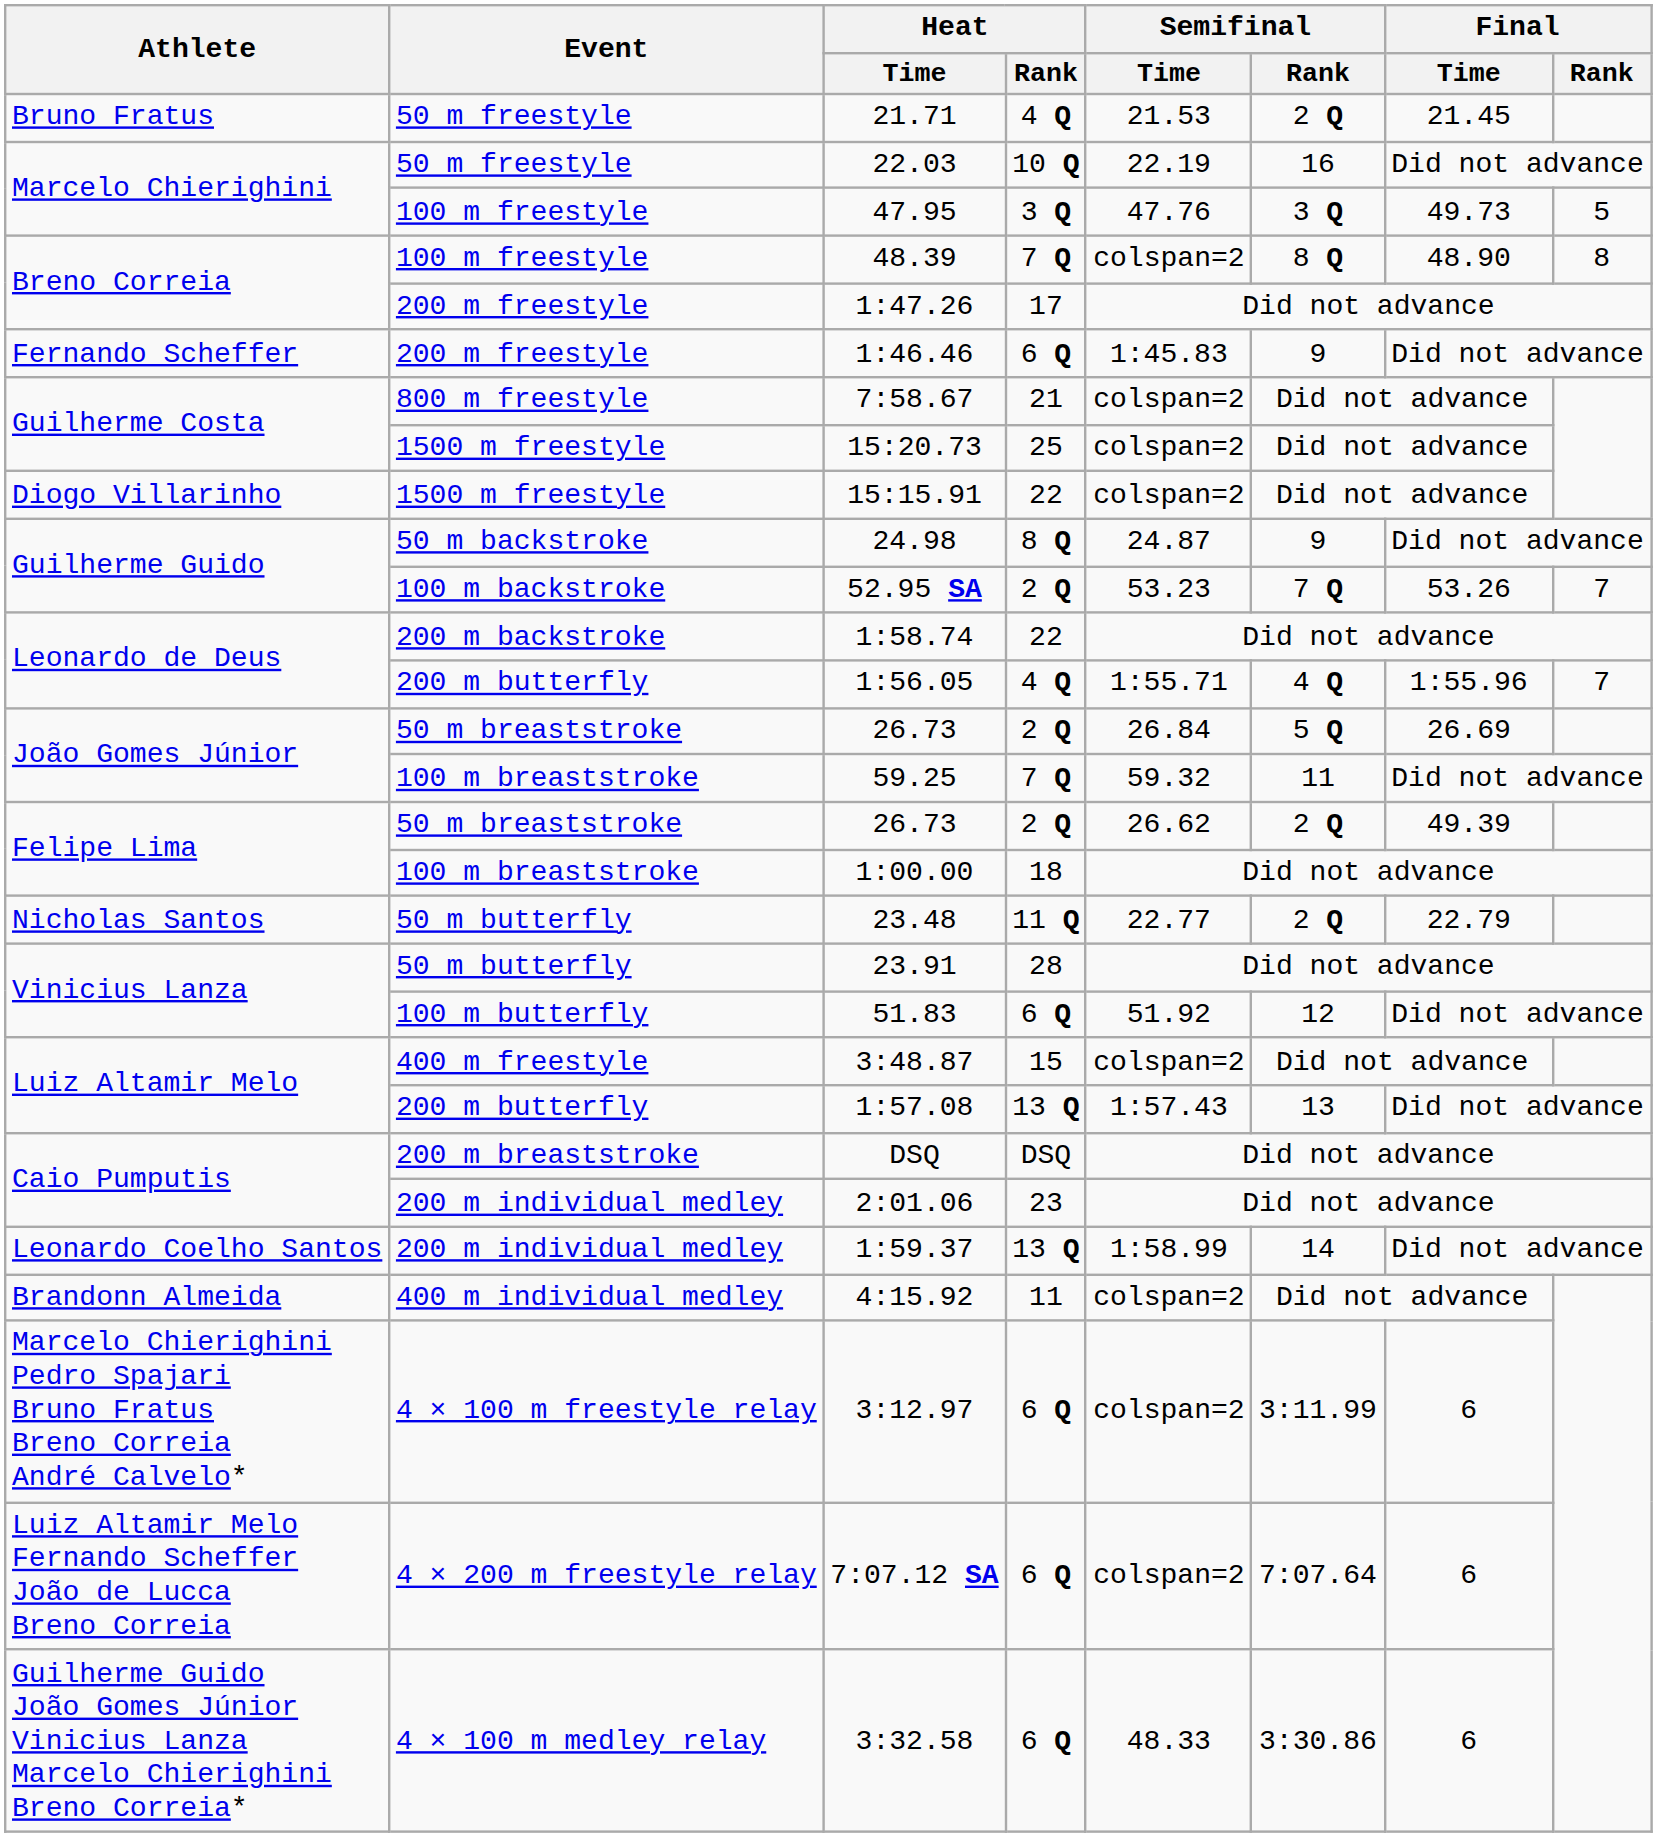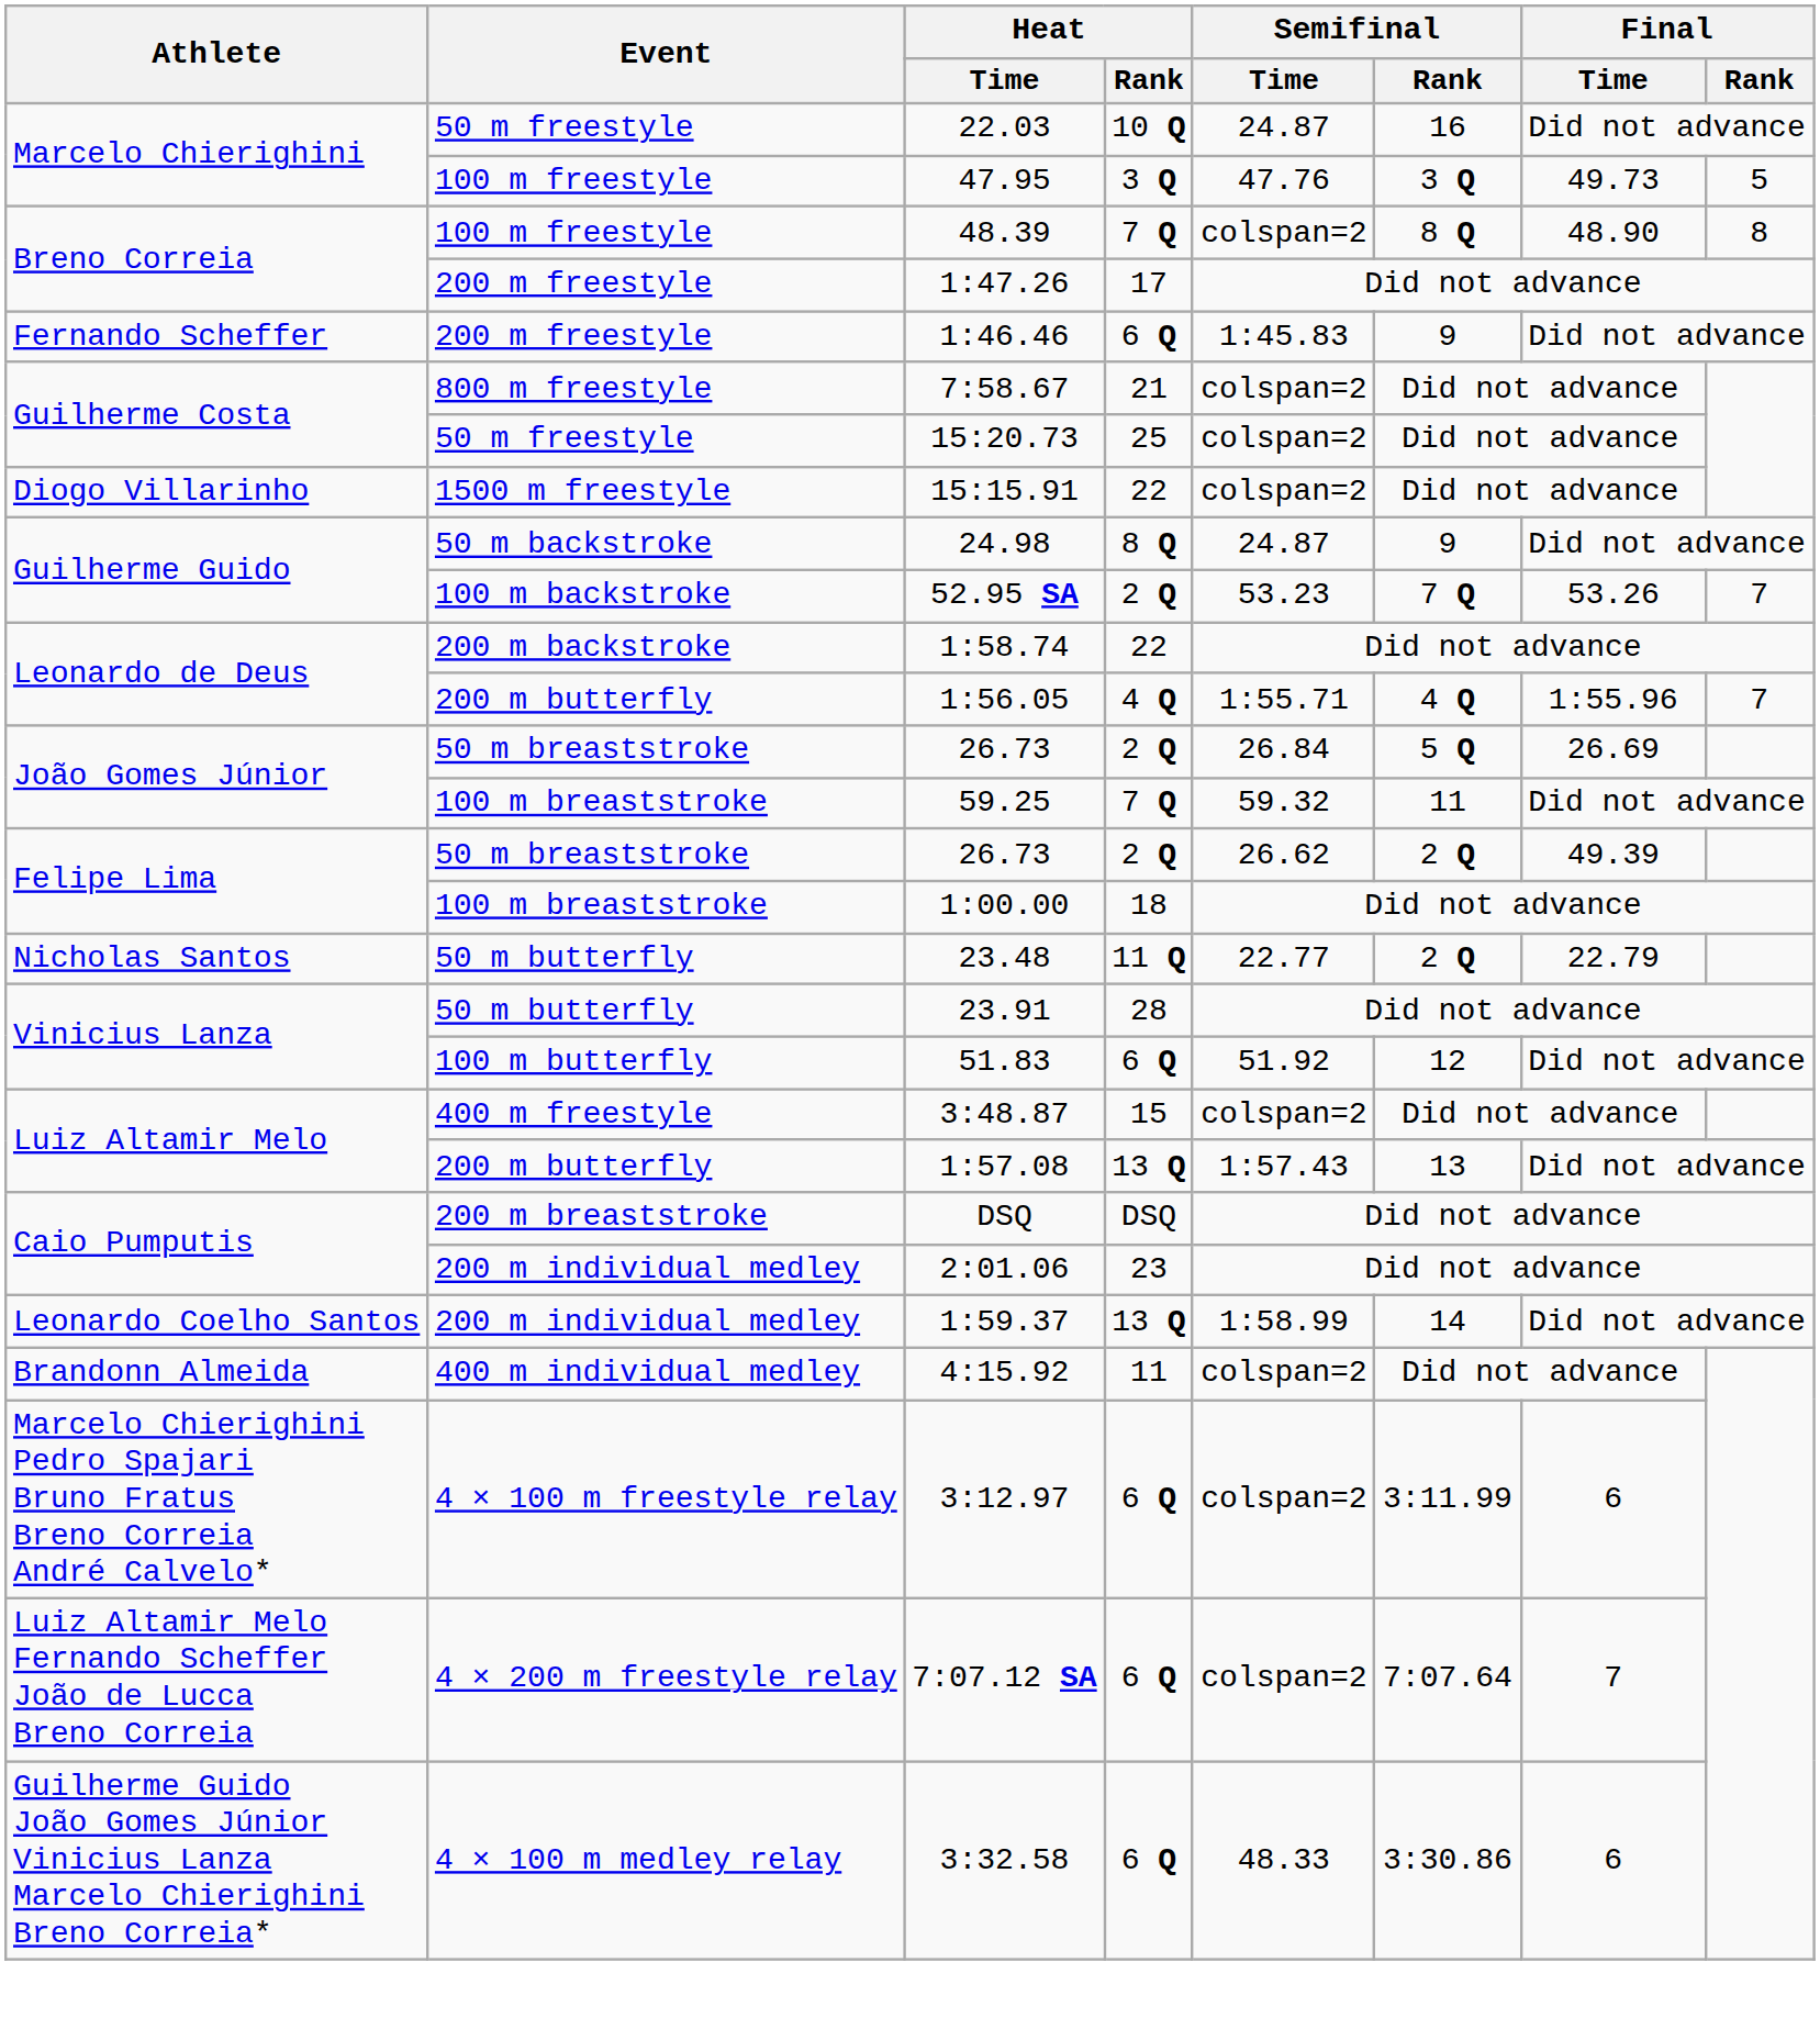- row: Bruno Fratus | 50 m freestyle | 21.71 | 4 Q | 21.53 | 2 Q | 21.45
22.03 | Semifinal / Time: 22.19 -> 24.87
15:20.73 | Event: 1500 m freestyle -> 50 m freestyle
7:07.12 SA | Final / Time: 6 -> 7
